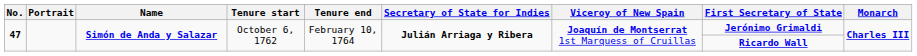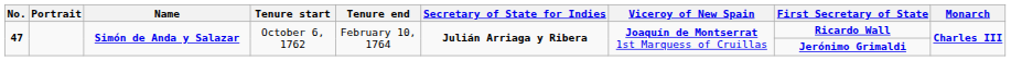row 2 | First Secretary of State: Jerónimo Grimaldi -> Ricardo Wall
row 3 | First Secretary of State: Ricardo Wall -> Jerónimo Grimaldi
